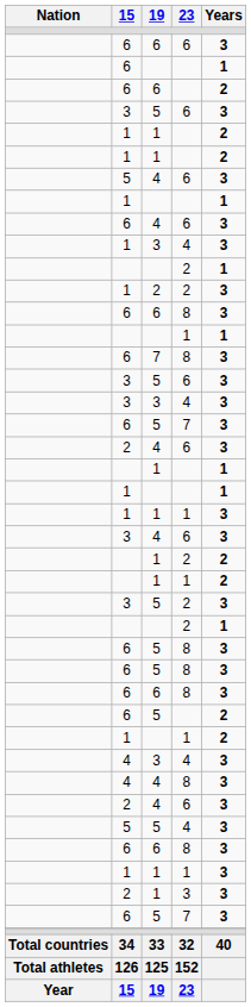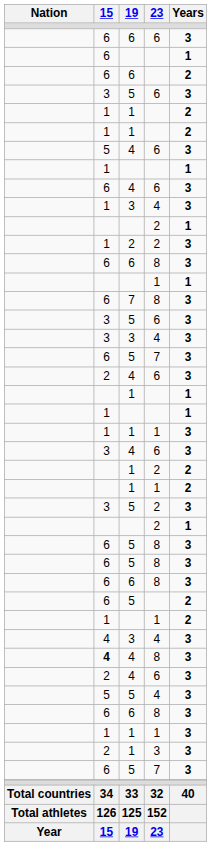4 / 8 | 15: normal -> bold
